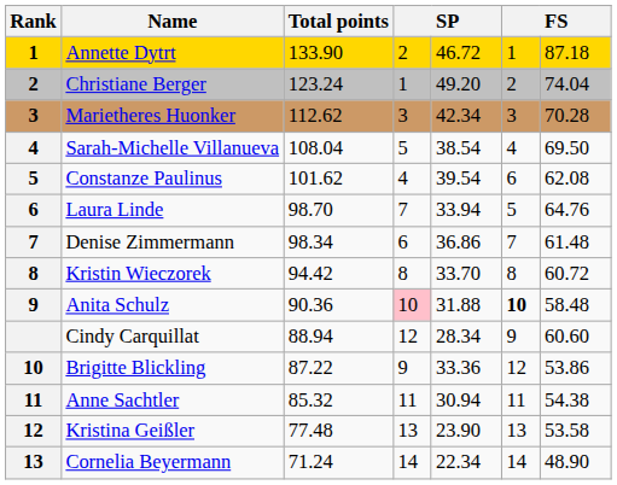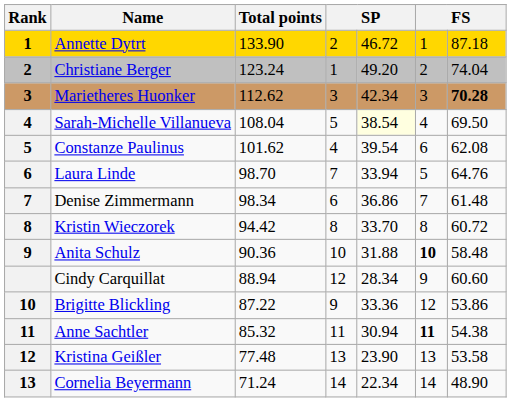Marietheres Huonker | column 7: normal -> bold
Sarah-Michelle Villanueva | column 5: no background -> lightyellow background
Anita Schulz | column 4: pink background -> no background
Anne Sachtler | column 6: normal -> bold
